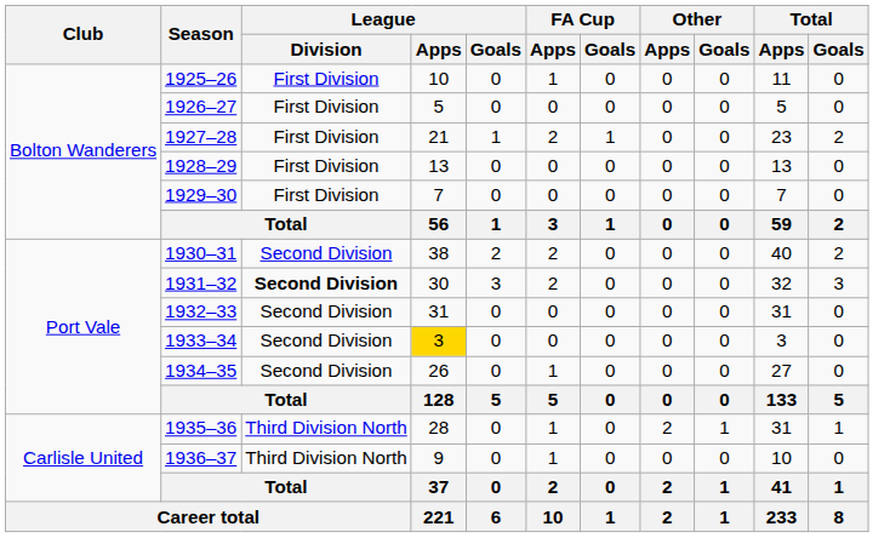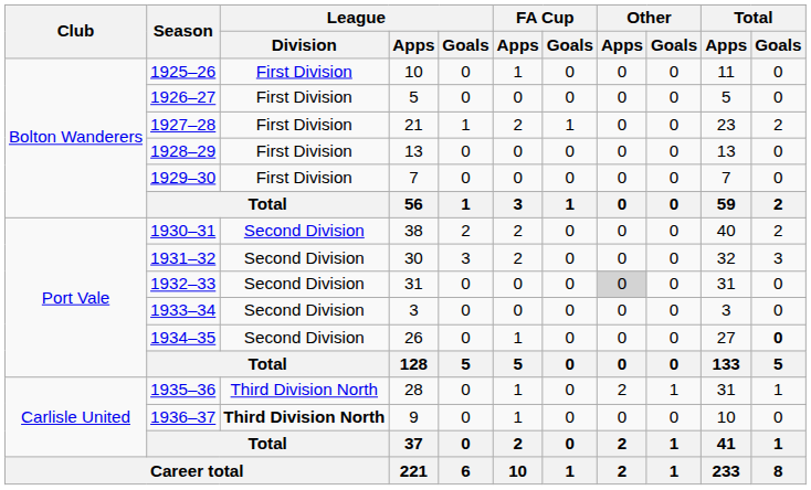1931–32 | League / Division: bold -> normal
1932–33 | Other / Apps: no background -> lightgrey background
1933–34 | League / Apps: gold background -> no background
1934–35 | Total / Goals: normal -> bold
1936–37 | League / Division: normal -> bold
